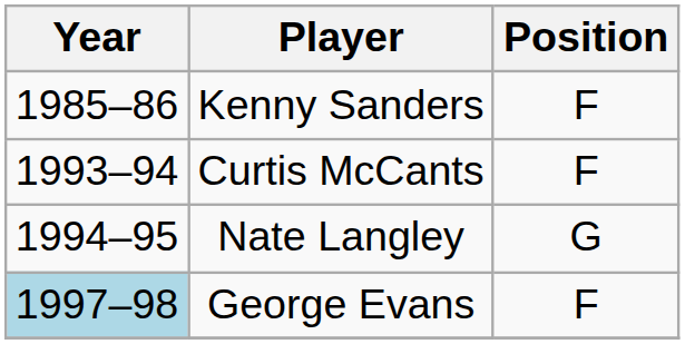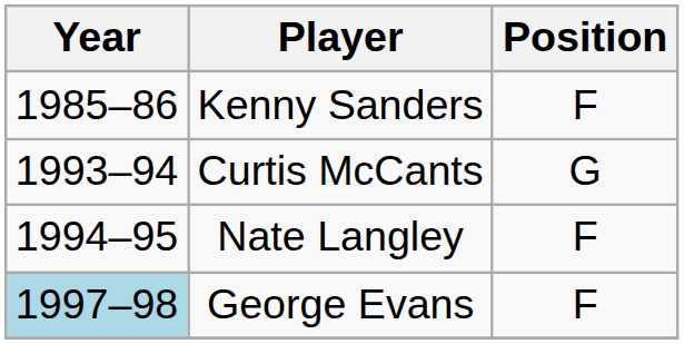Curtis McCants | Position: F -> G
Nate Langley | Position: G -> F
